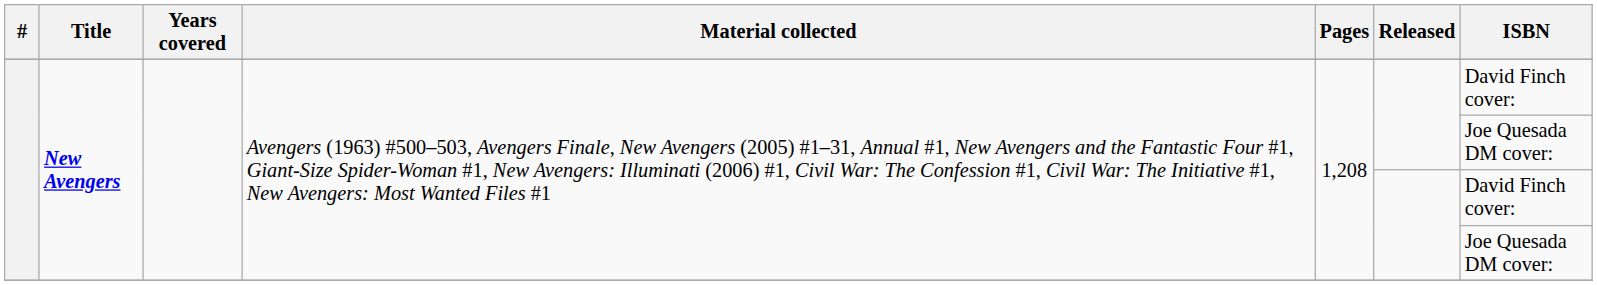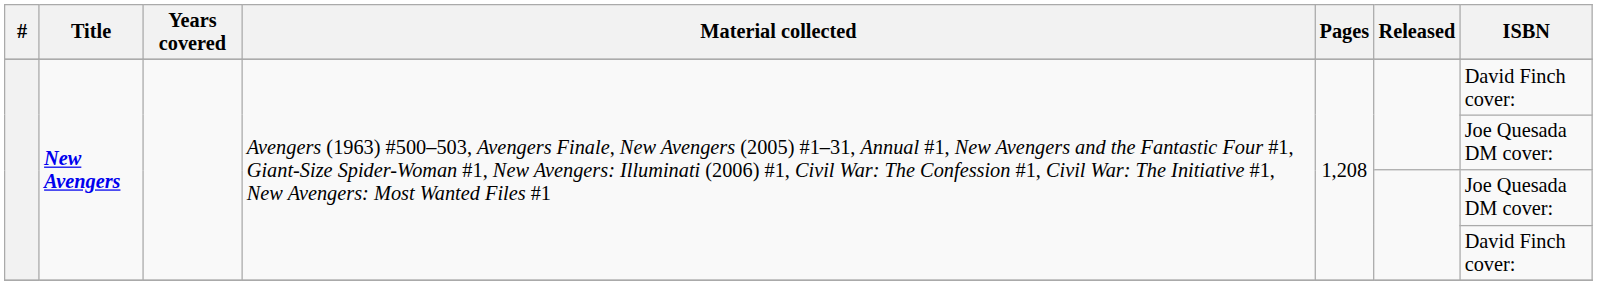row 4 | ISBN: David Finch cover: -> Joe Quesada DM cover:
row 5 | ISBN: Joe Quesada DM cover: -> David Finch cover:
